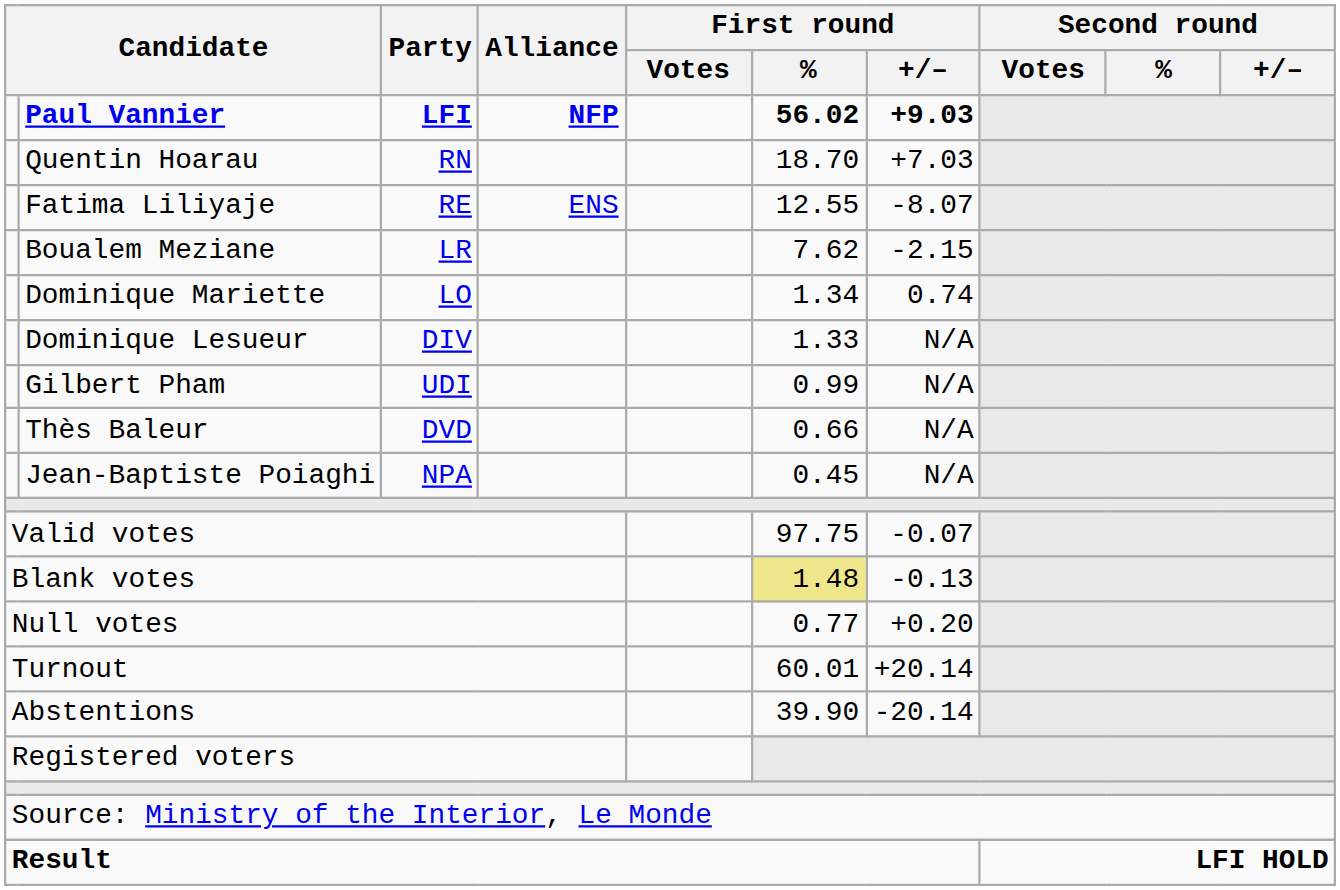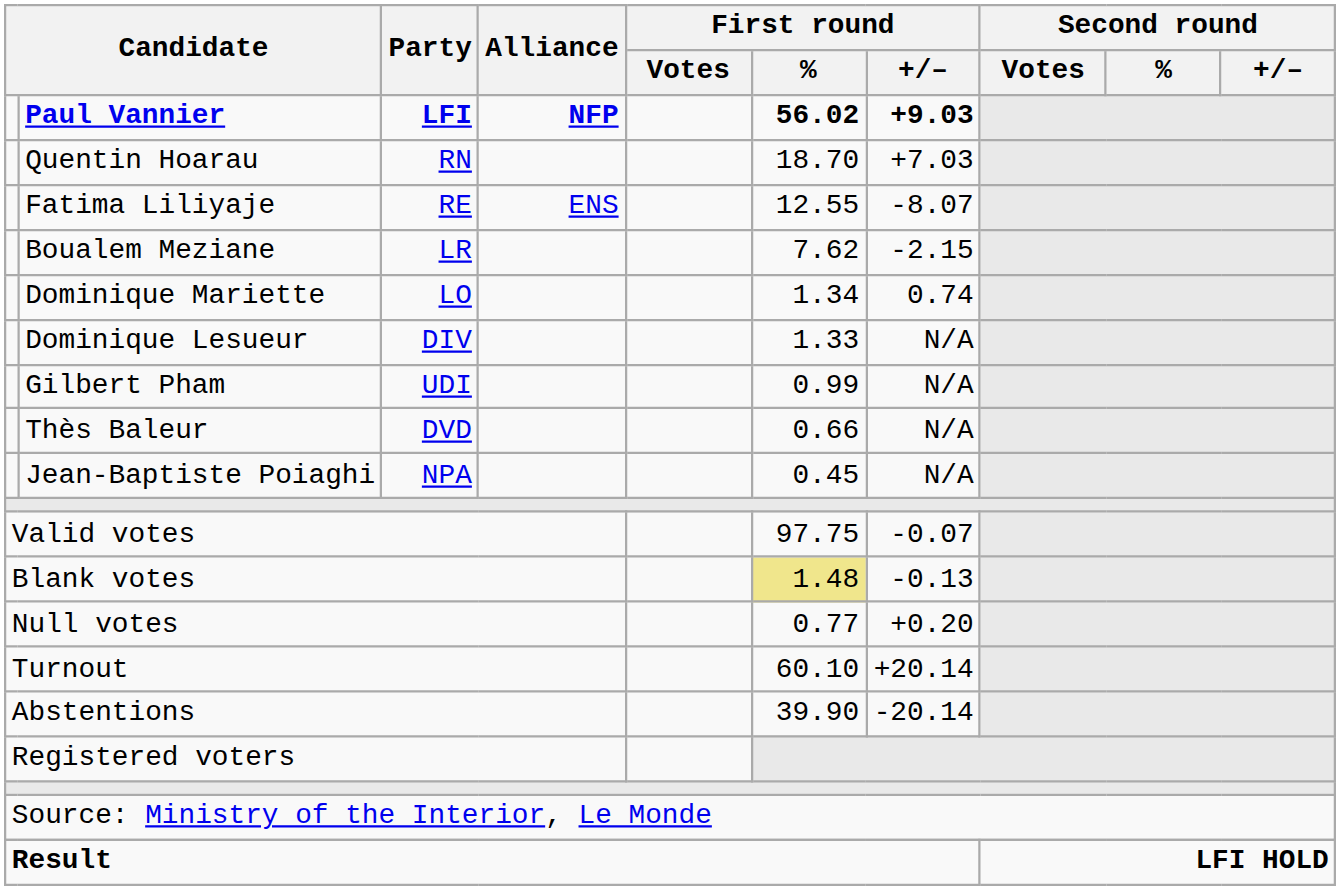Turnout | First round / %: 60.01 -> 60.10
